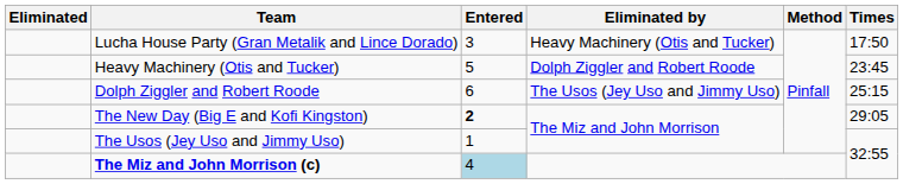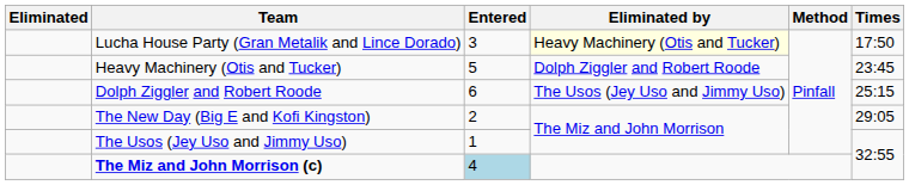Lucha House Party (Gran Metalik and Lince Dorado) | Eliminated by: no background -> lightyellow background
The New Day (Big E and Kofi Kingston) | Entered: bold -> normal
